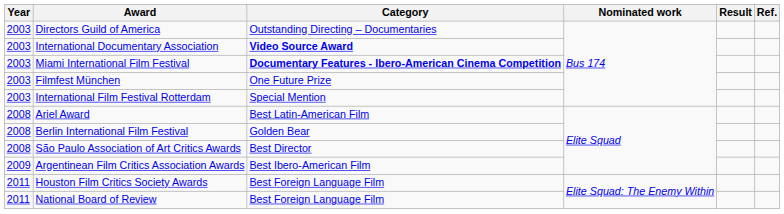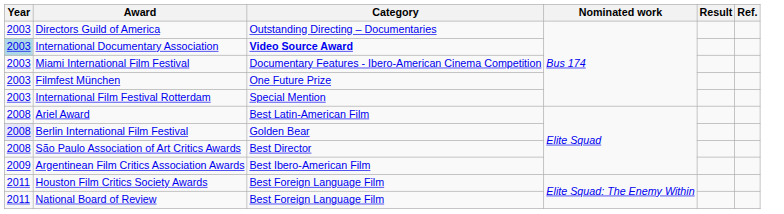International Documentary Association | Year: no background -> lightblue background
Miami International Film Festival | Category: bold -> normal
Berlin International Film Festival | Year: no background -> lavender background
